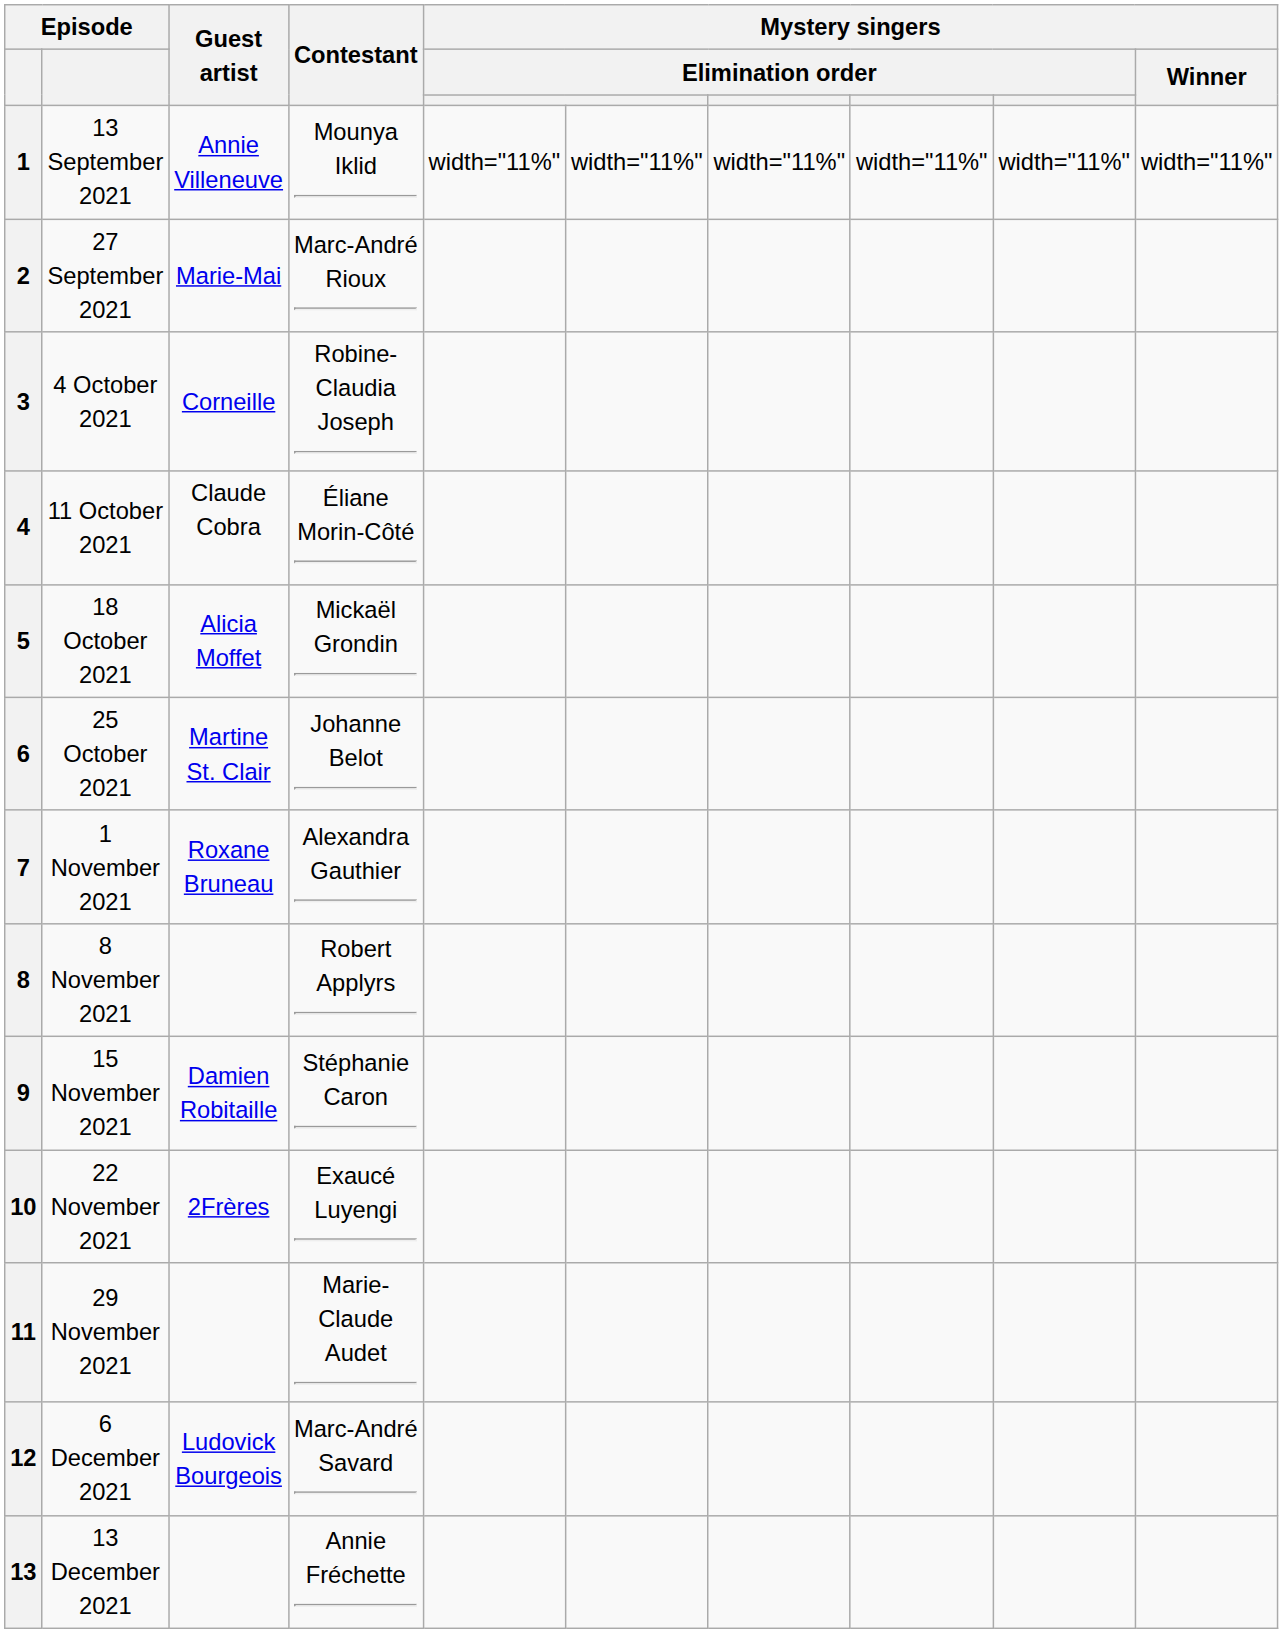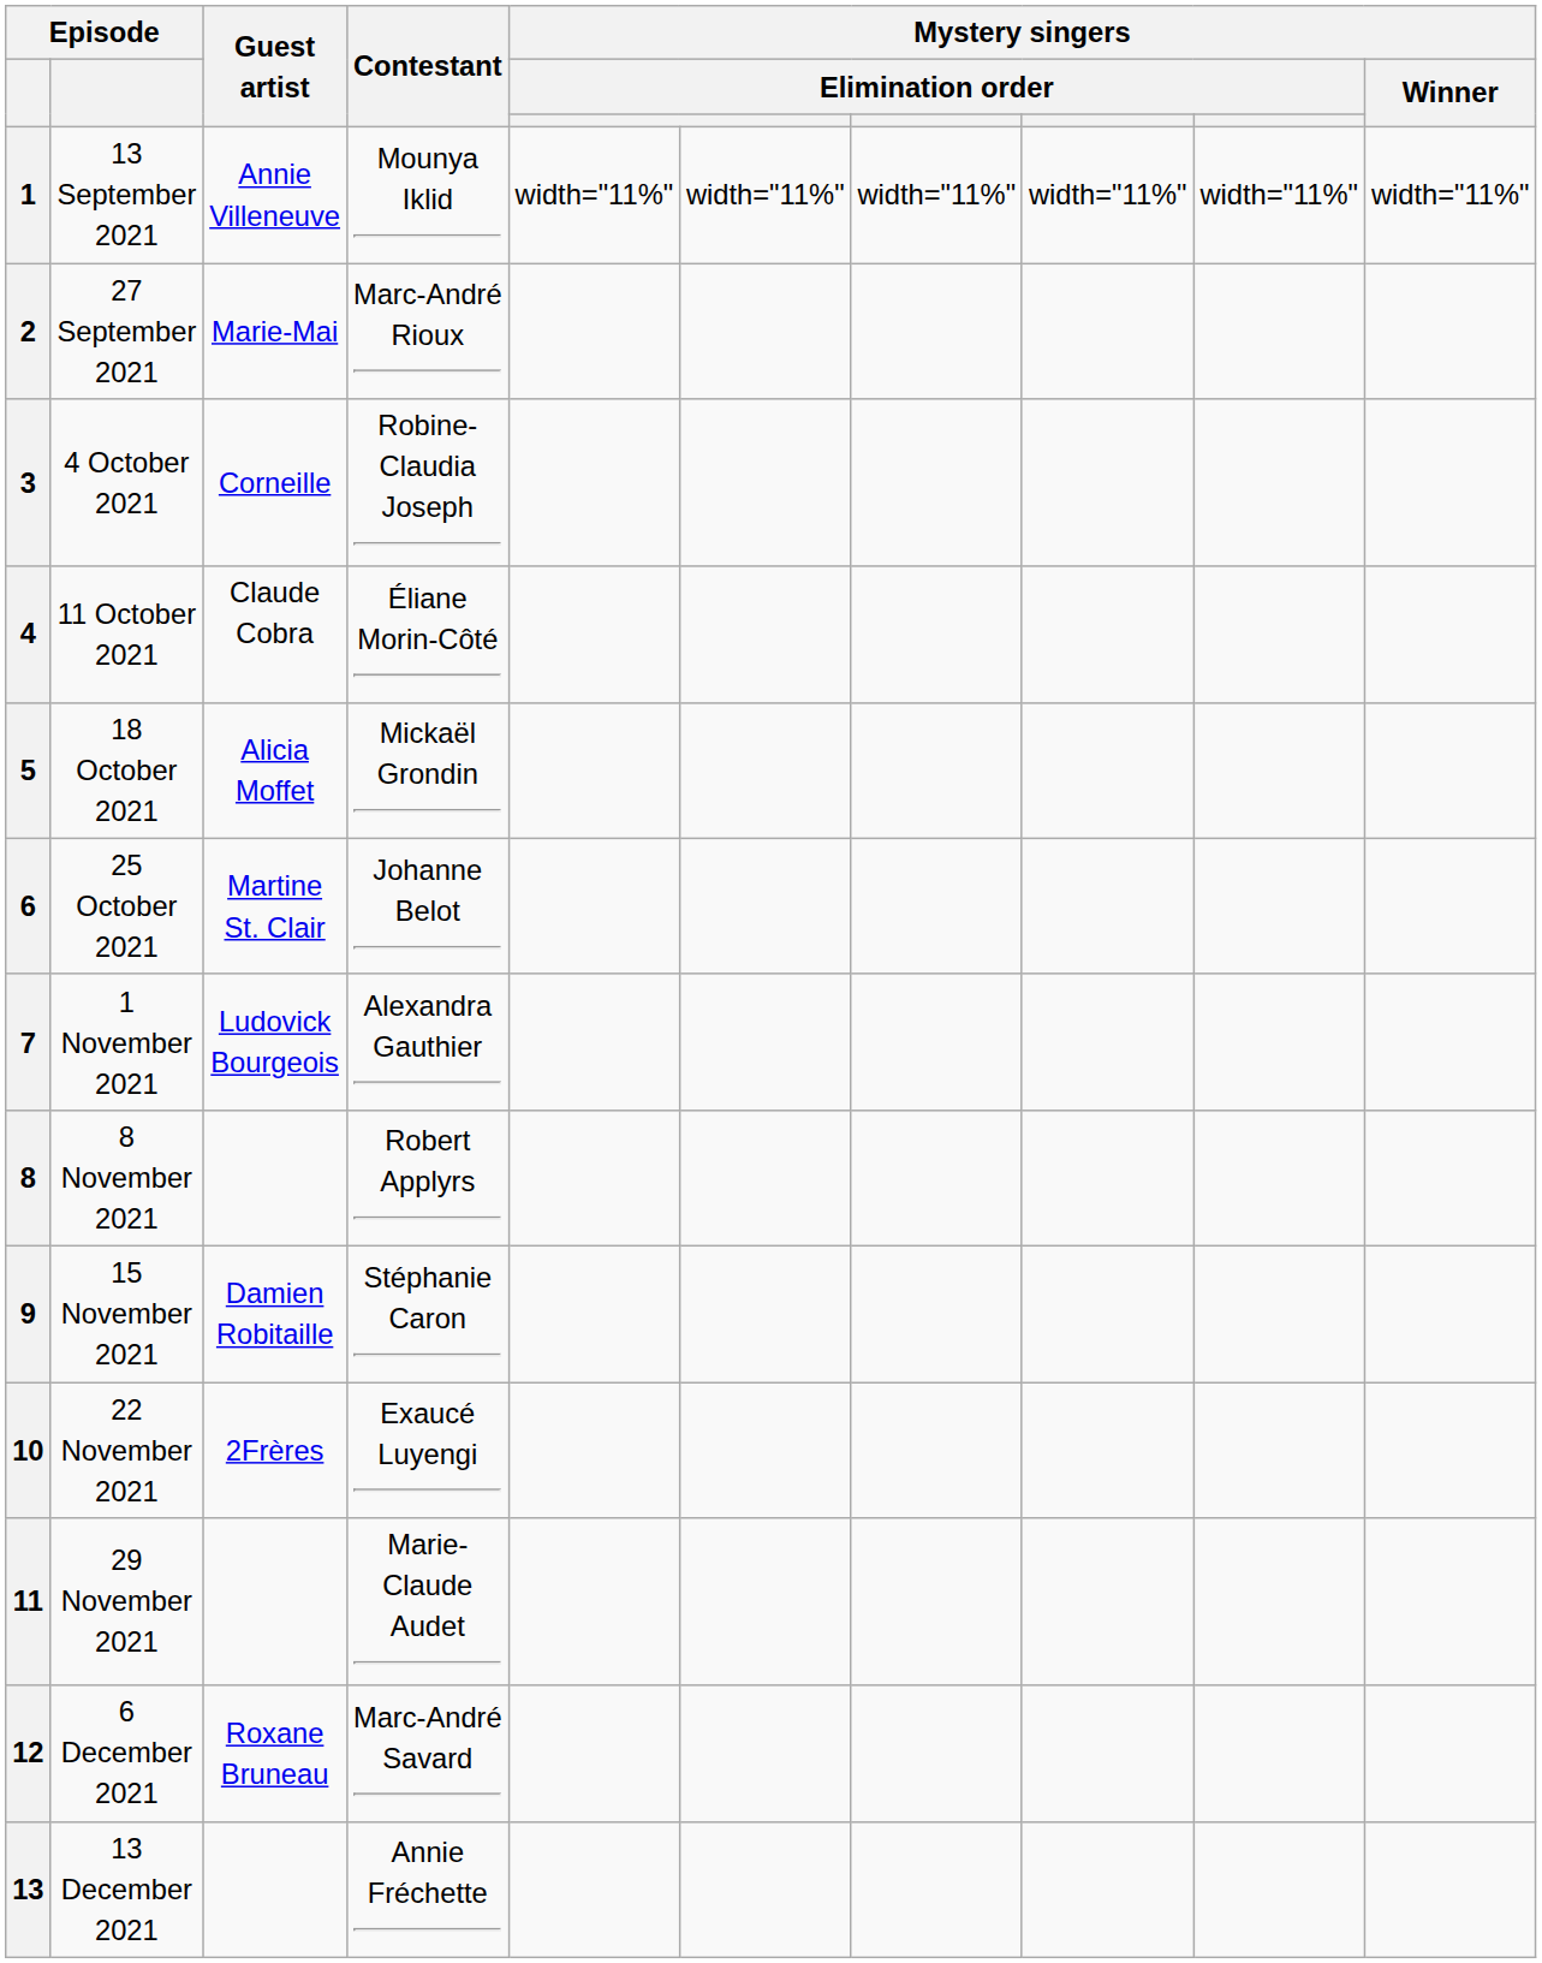7 | Guest artist: Roxane Bruneau -> Ludovick Bourgeois
12 | Guest artist: Ludovick Bourgeois -> Roxane Bruneau
